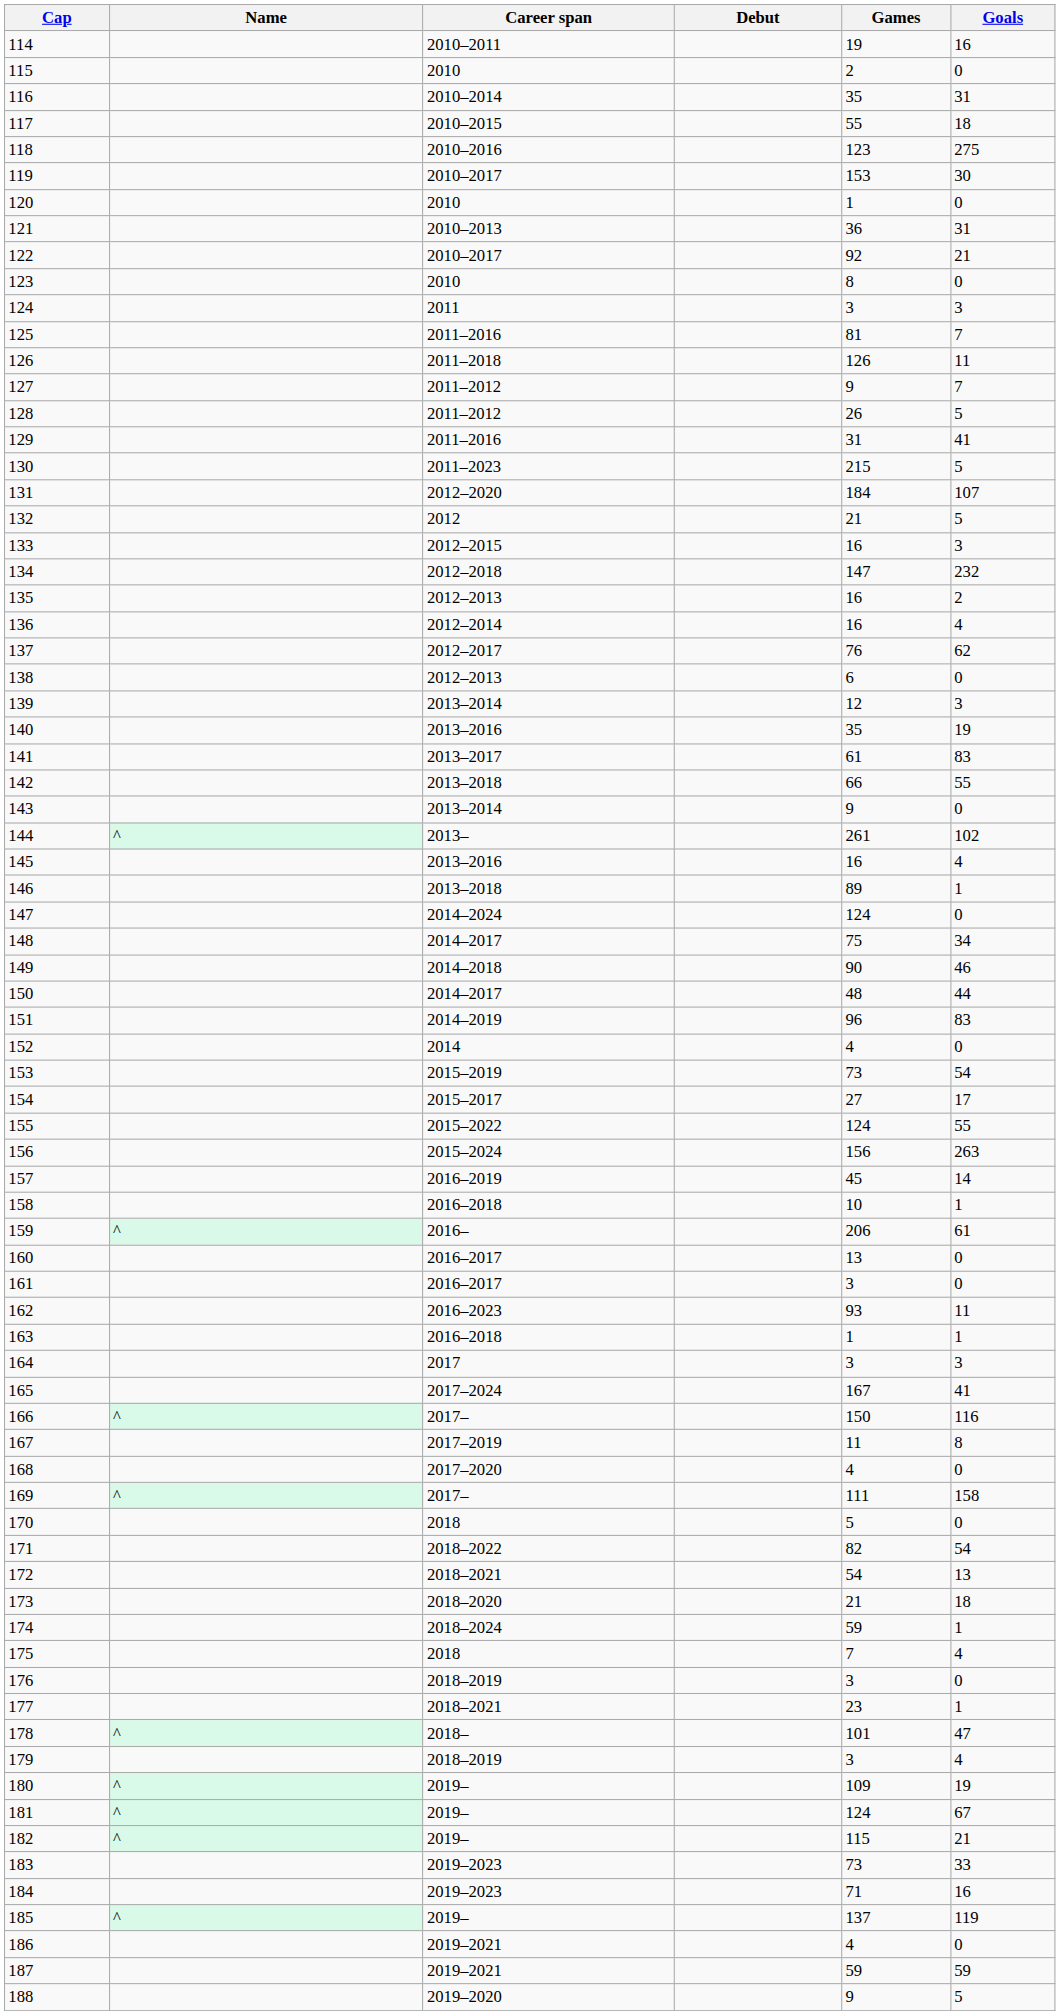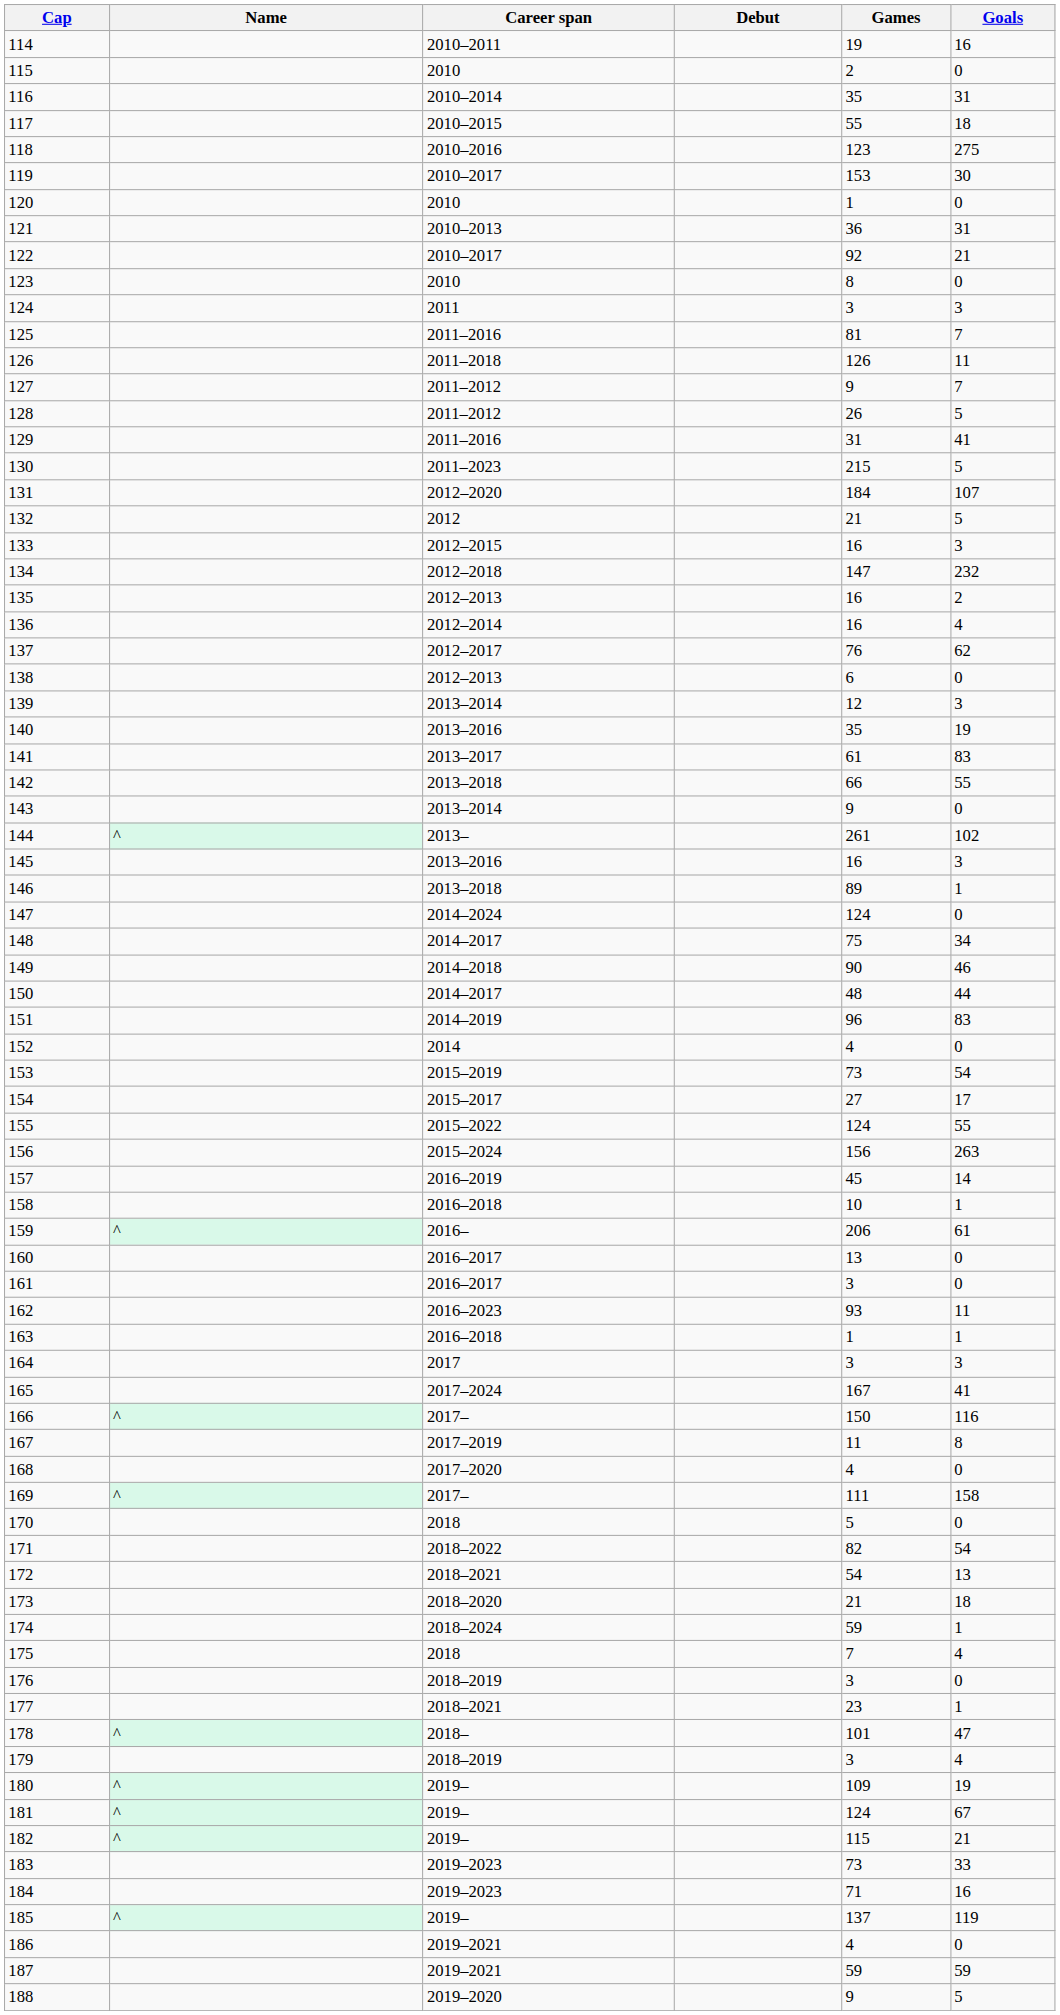145 | Goals: 4 -> 3
